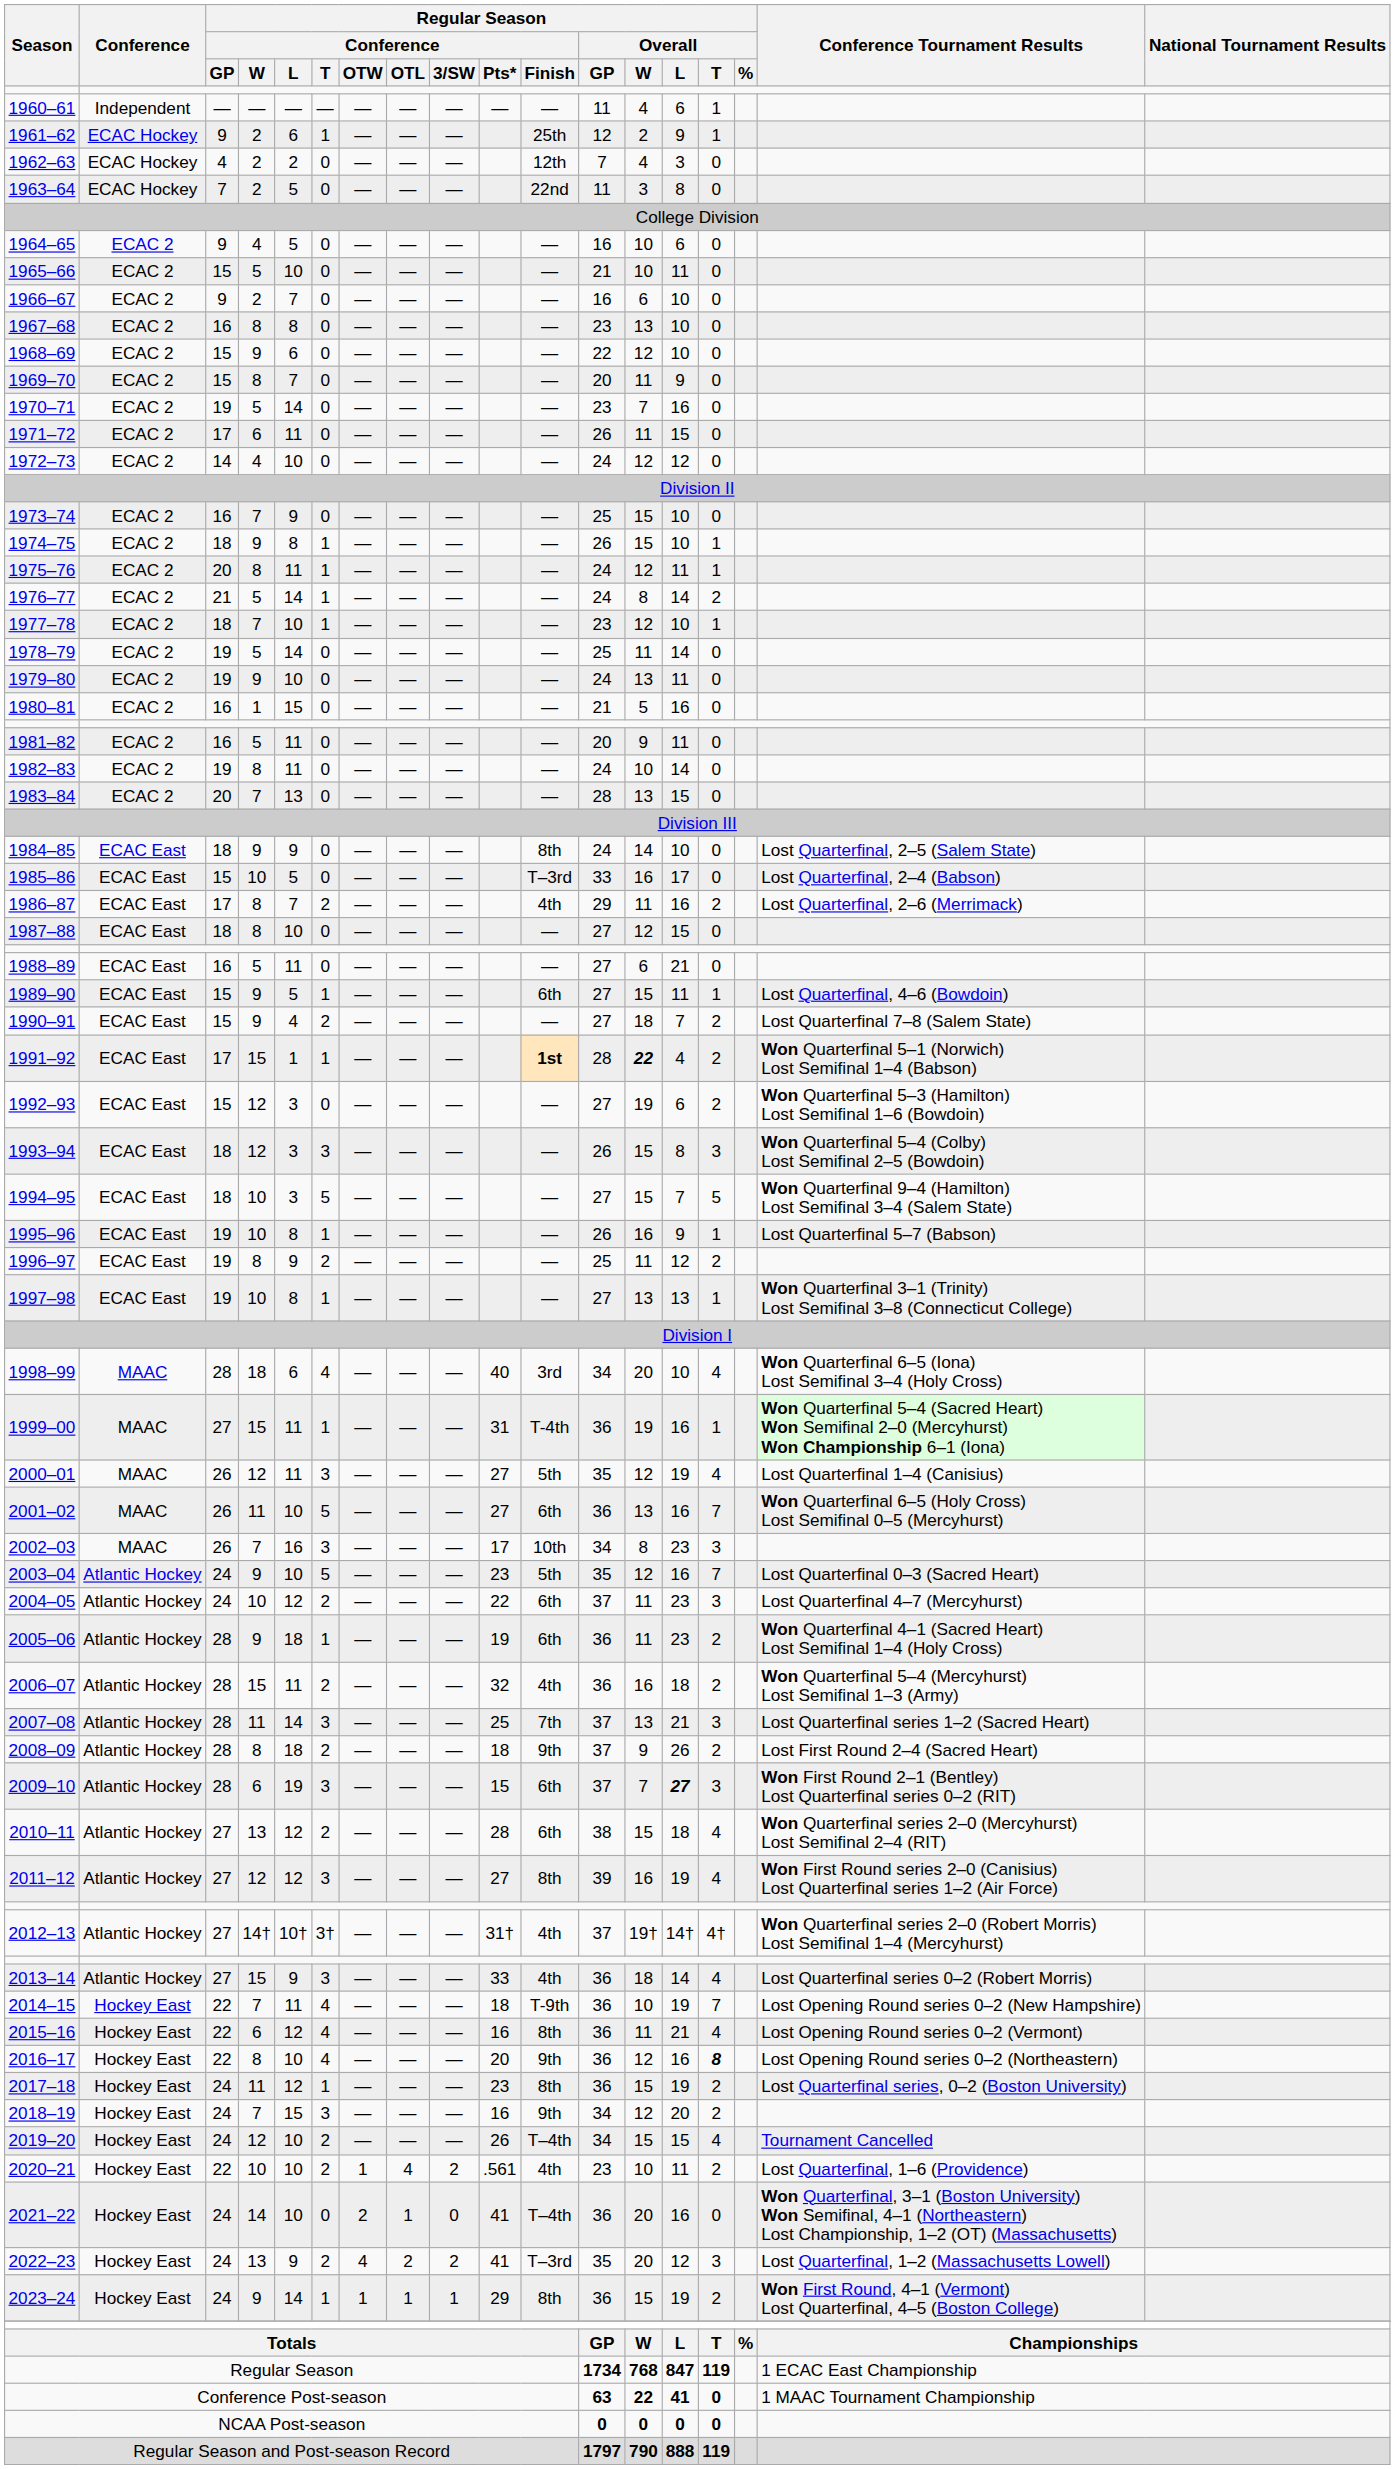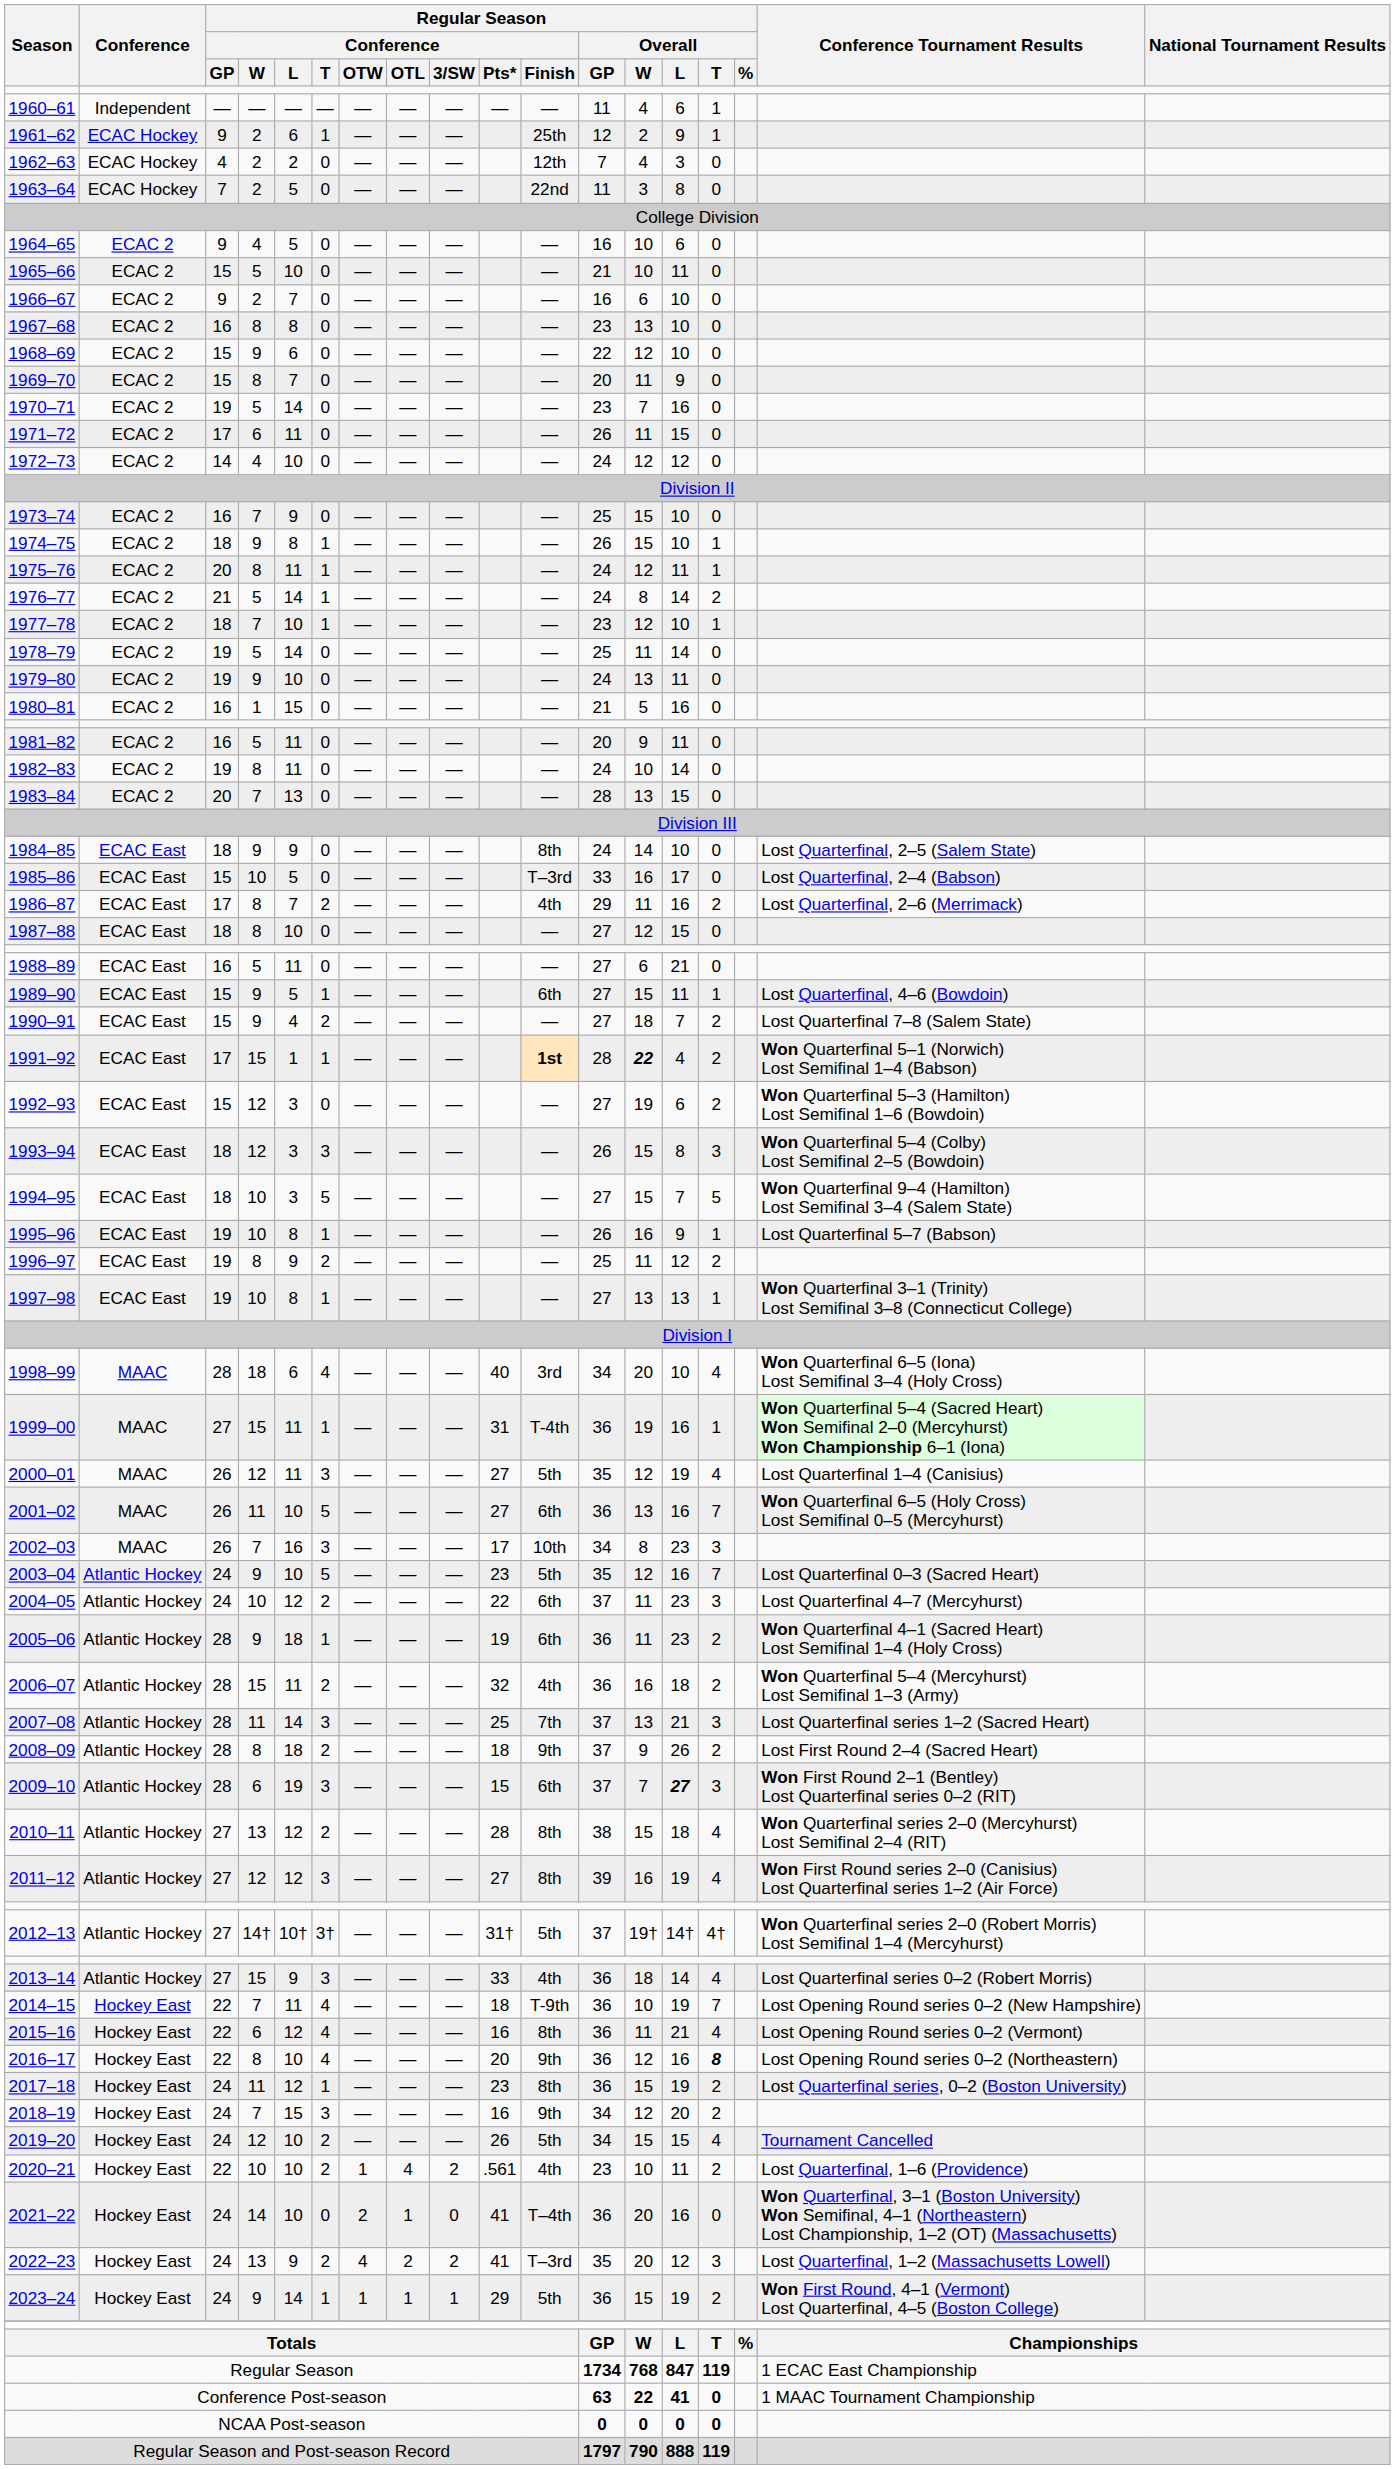2010–11 | Regular Season / Conference / Finish: 6th -> 8th
2012–13 | Regular Season / Conference / Finish: 4th -> 5th
2019–20 | Regular Season / Conference / Finish: T–4th -> 5th
2023–24 | Regular Season / Conference / Finish: 8th -> 5th
